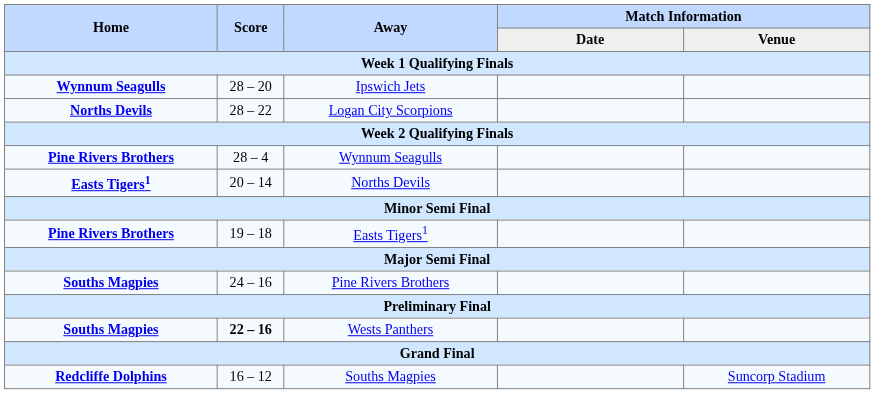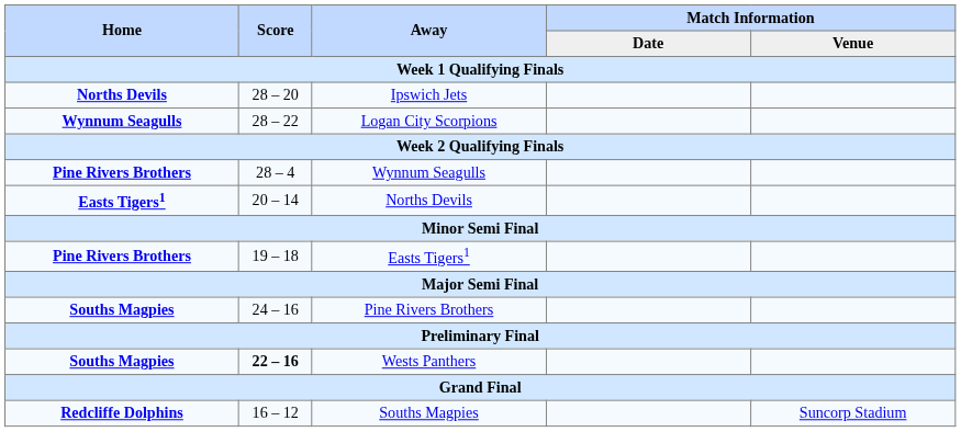Ipswich Jets | Home: Wynnum Seagulls -> Norths Devils
Logan City Scorpions | Home: Norths Devils -> Wynnum Seagulls
